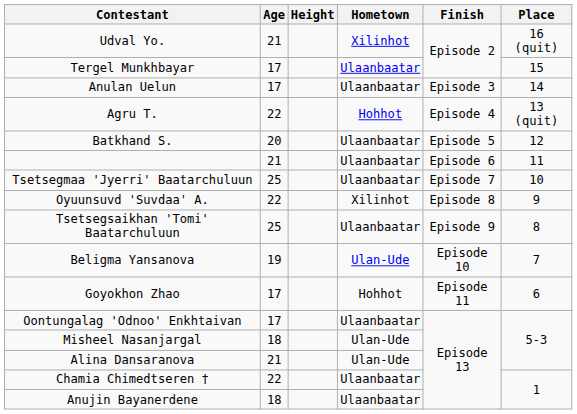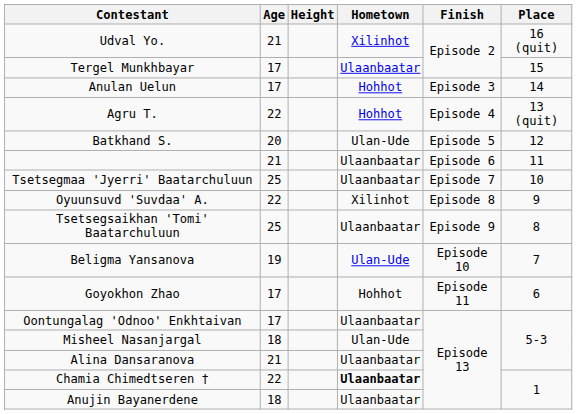Anulan Uelun | Hometown: Ulaanbaatar -> Hohhot
Batkhand S. | Hometown: Ulaanbaatar -> Ulan-Ude
Alina Dansaranova | Hometown: Ulan-Ude -> Ulaanbaatar
Chamia Chimedtseren † | Hometown: normal -> bold
